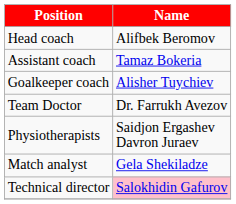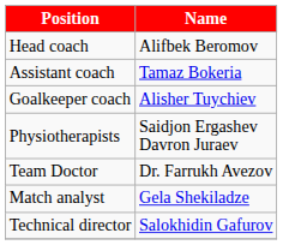rows swapped: Physiotherapists <-> Team Doctor
Technical director | Name: pink background -> no background
